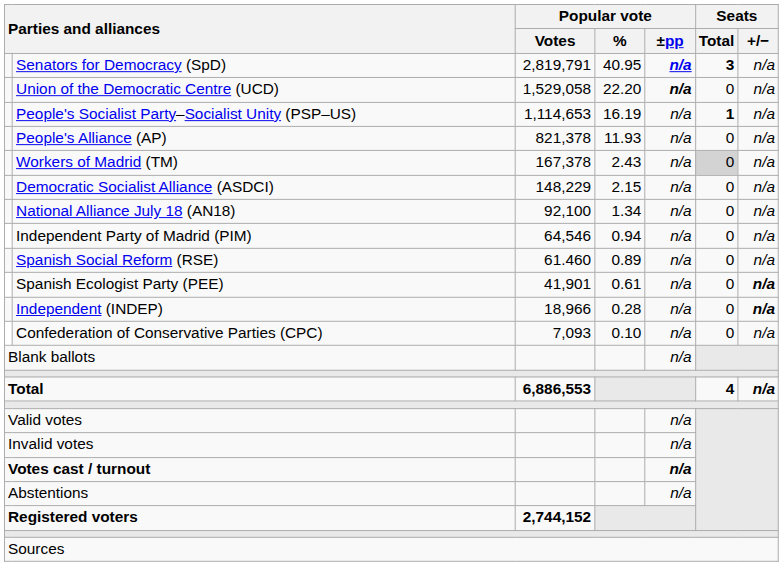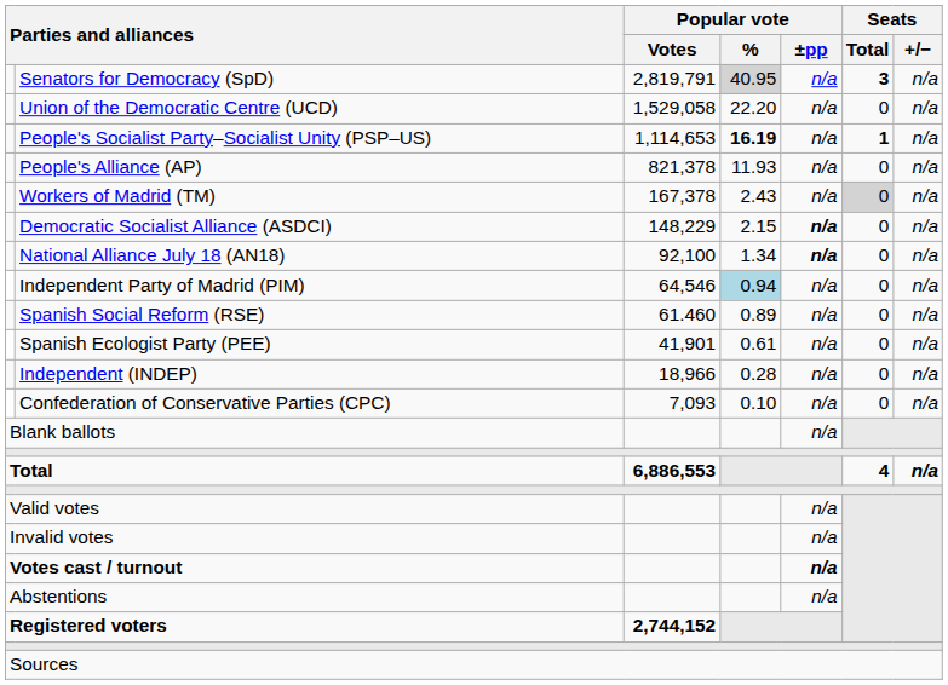Senators for Democracy (SpD) | Popular vote / %: no background -> lightgrey background
Senators for Democracy (SpD) | Popular vote / ±pp: bold -> normal
Union of the Democratic Centre (UCD) | Popular vote / ±pp: bold -> normal
People's Socialist Party–Socialist Unity (PSP–US) | Popular vote / %: normal -> bold
Democratic Socialist Alliance (ASDCI) | Popular vote / ±pp: normal -> bold
National Alliance July 18 (AN18) | Popular vote / ±pp: normal -> bold
Independent Party of Madrid (PIM) | Popular vote / %: no background -> lightblue background
Spanish Ecologist Party (PEE) | Seats / +/−: bold -> normal
Independent (INDEP) | Seats / +/−: bold -> normal
